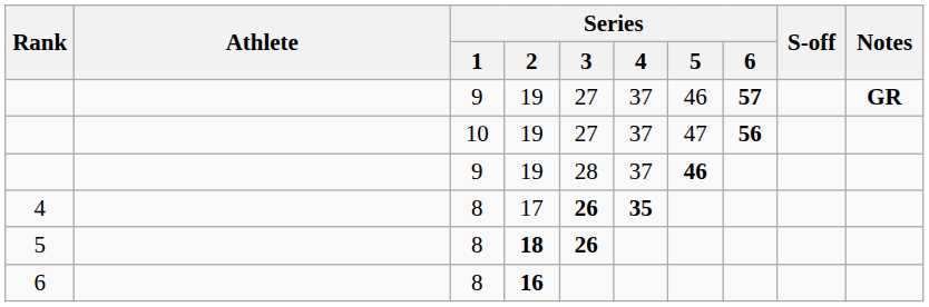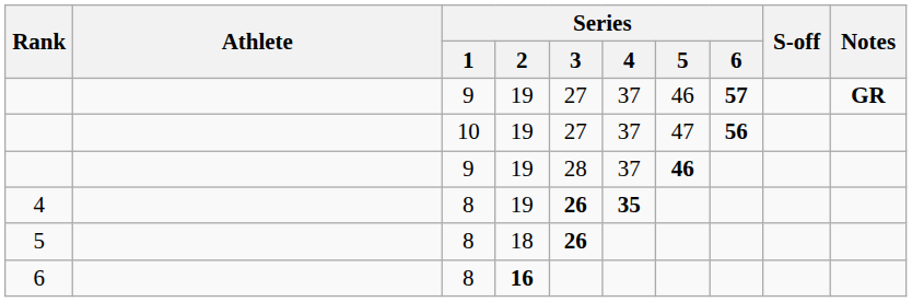row 6 | Series / 2: 17 -> 19
row 7 | Series / 2: bold -> normal
